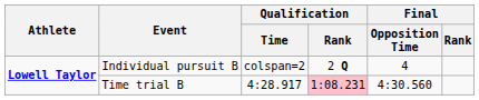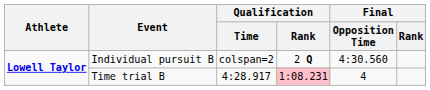Individual pursuit B | Final / Opposition Time: 4 -> 4:30.560
Time trial B | Final / Opposition Time: 4:30.560 -> 4
